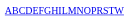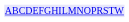row 1 | column 1: no background -> lavender background
